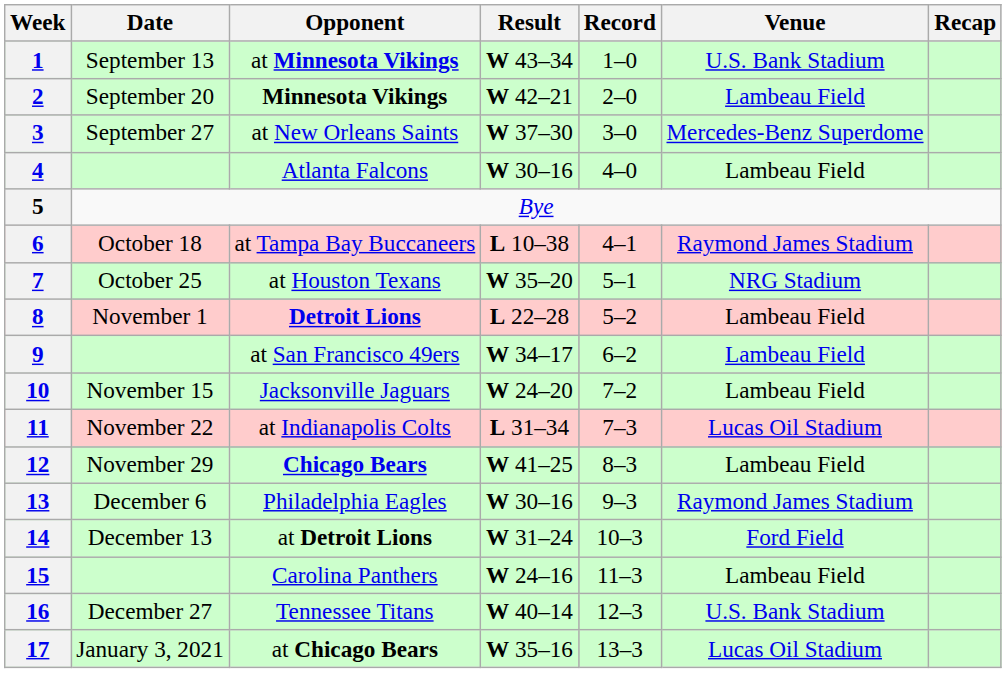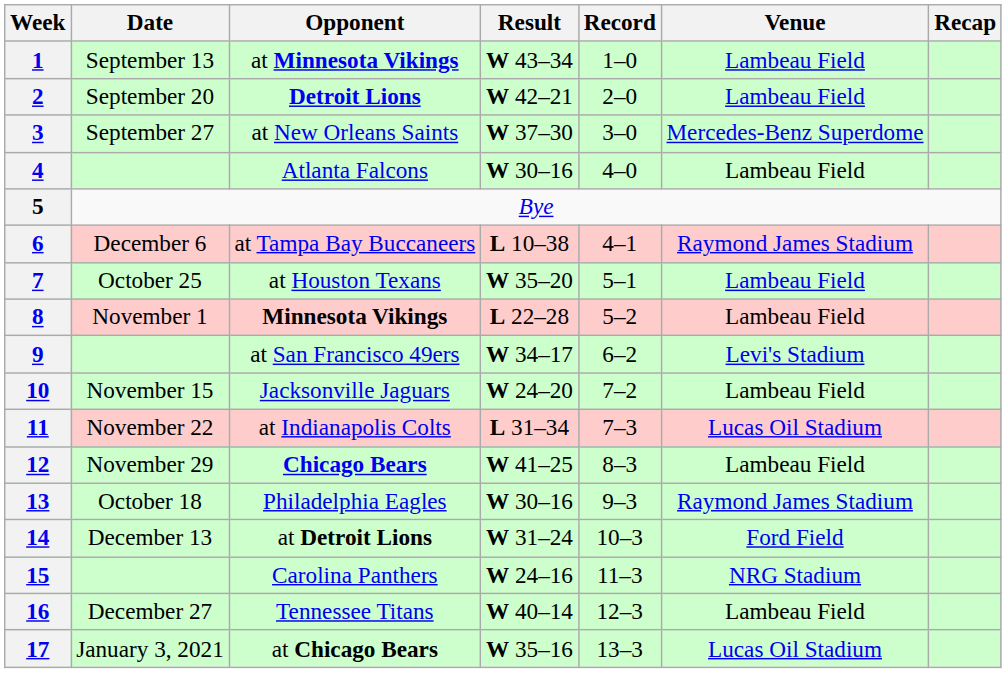1 | Venue: U.S. Bank Stadium -> Lambeau Field
2 | Opponent: Minnesota Vikings -> Detroit Lions
6 | Date: October 18 -> December 6
7 | Venue: NRG Stadium -> Lambeau Field
8 | Opponent: Detroit Lions -> Minnesota Vikings
9 | Venue: Lambeau Field -> Levi's Stadium
13 | Date: December 6 -> October 18
15 | Venue: Lambeau Field -> NRG Stadium
16 | Venue: U.S. Bank Stadium -> Lambeau Field
